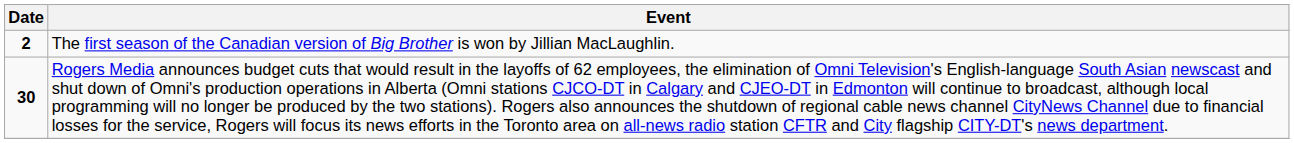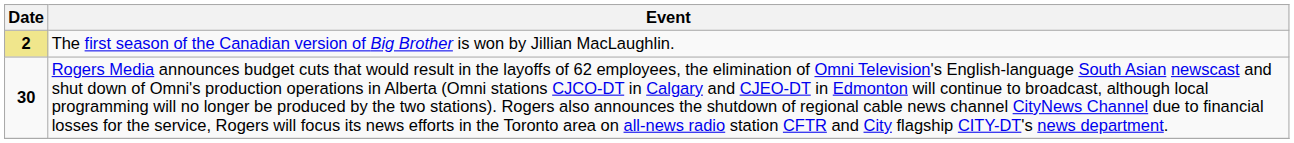row 2 | Date: no background -> khaki background
